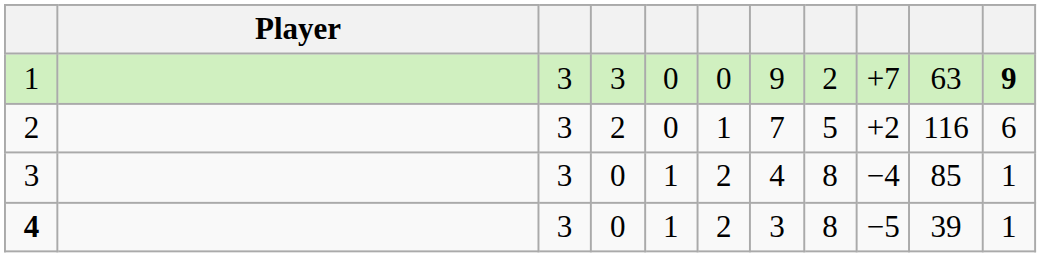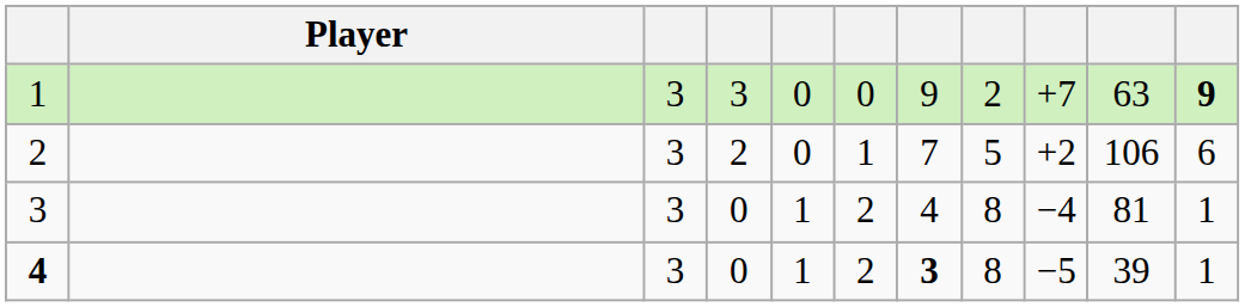row 3 | column 10: 116 -> 106
row 4 | column 10: 85 -> 81
row 5 | column 7: normal -> bold
